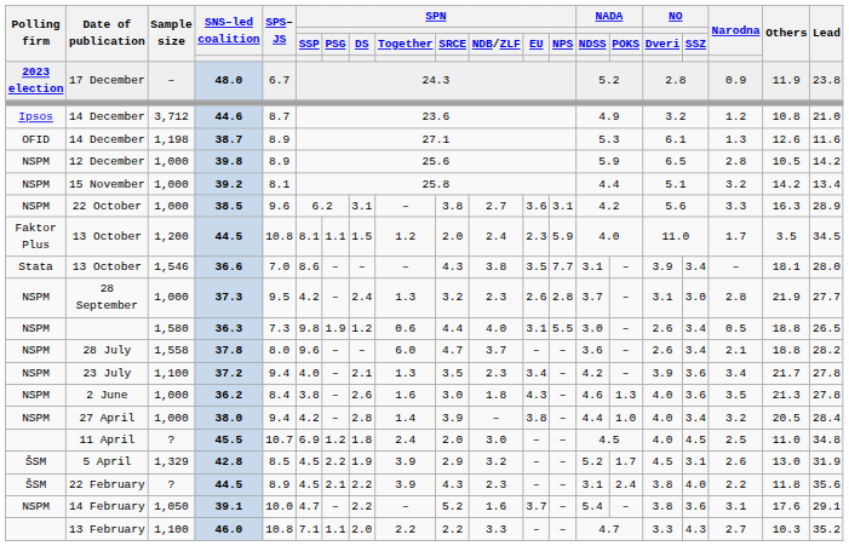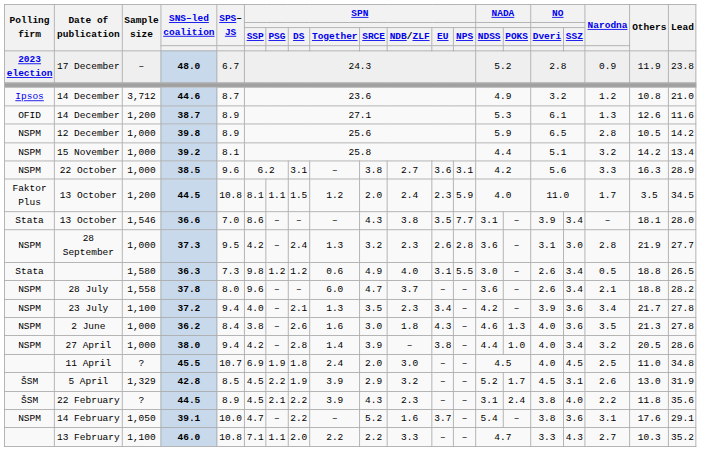38.7 | Sample size: 1,198 -> 1,200
37.3 | NADA / NDSS: 3.7 -> 3.6
36.3 | Polling firm: NSPM -> Stata
36.3 | SPN / PSG: 1.9 -> 1.2
36.3 | SPN / SRCE: 4.4 -> 4.9
38.0 | Lead: 28.4 -> 28.6
45.5 | SPN / PSG: 1.2 -> 1.9
